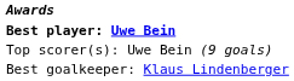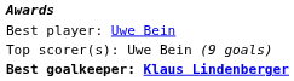Best player: Uwe Bein | Awards: bold -> normal
Best goalkeeper: Klaus Lindenberger | Awards: normal -> bold
